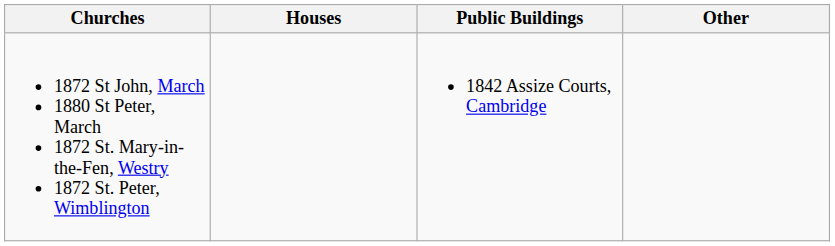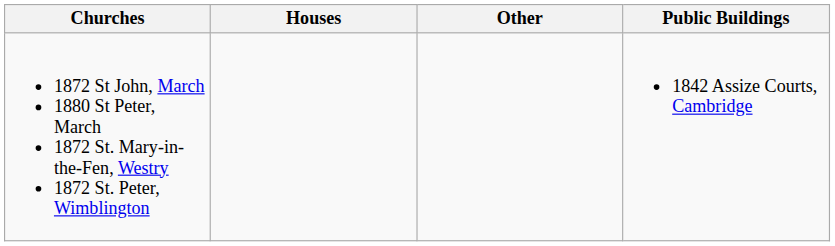columns swapped: Public Buildings <-> Other
